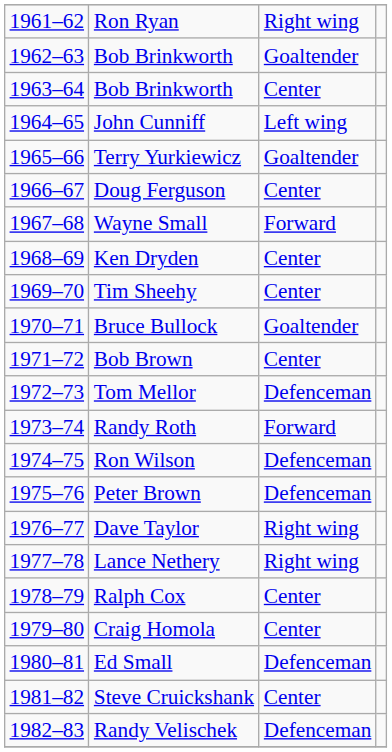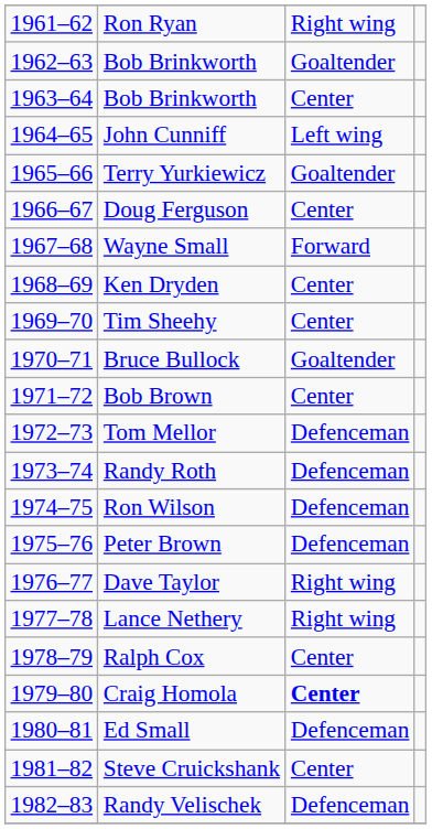Randy Roth | column 3: Forward -> Defenceman
Craig Homola | column 3: normal -> bold
